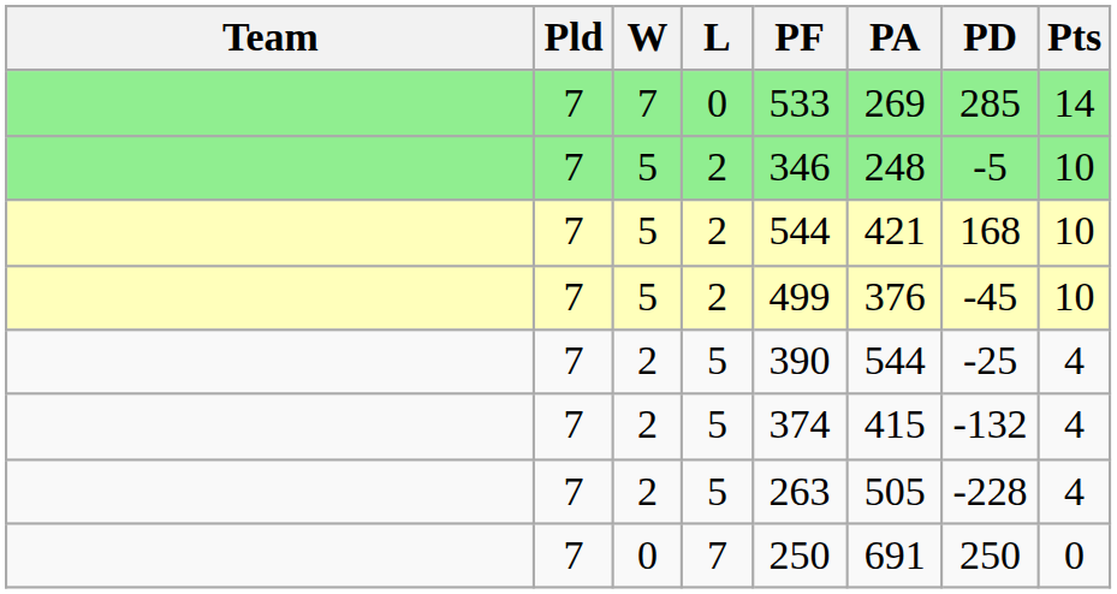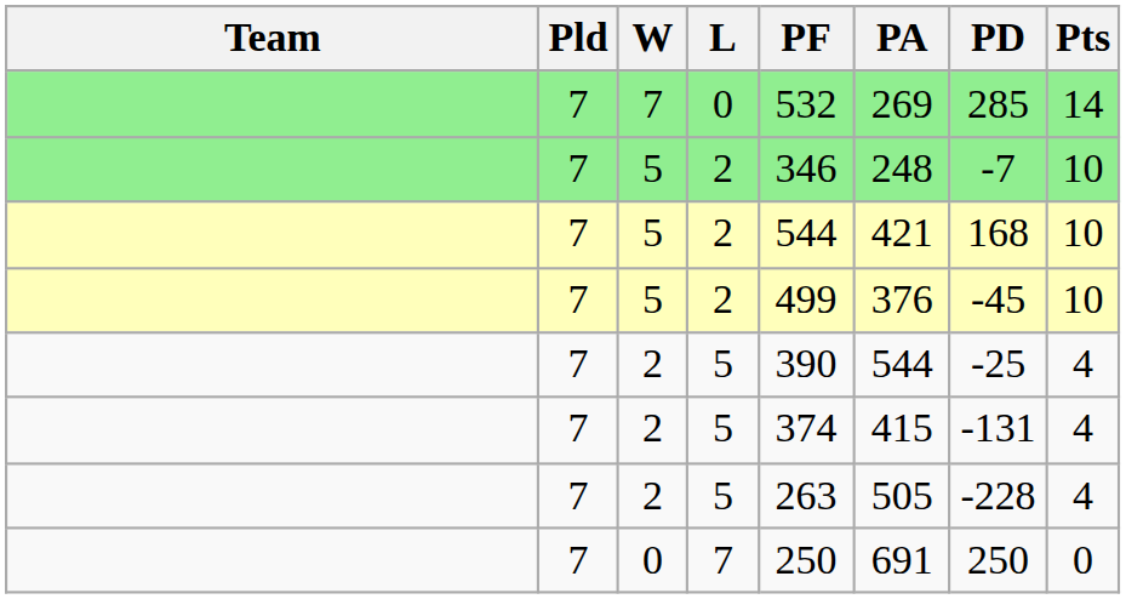row 2 | PF: 533 -> 532
row 3 | PD: -5 -> -7
row 7 | PD: -132 -> -131
